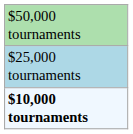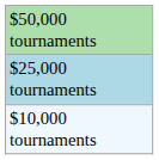row 3 | column 1: bold -> normal
